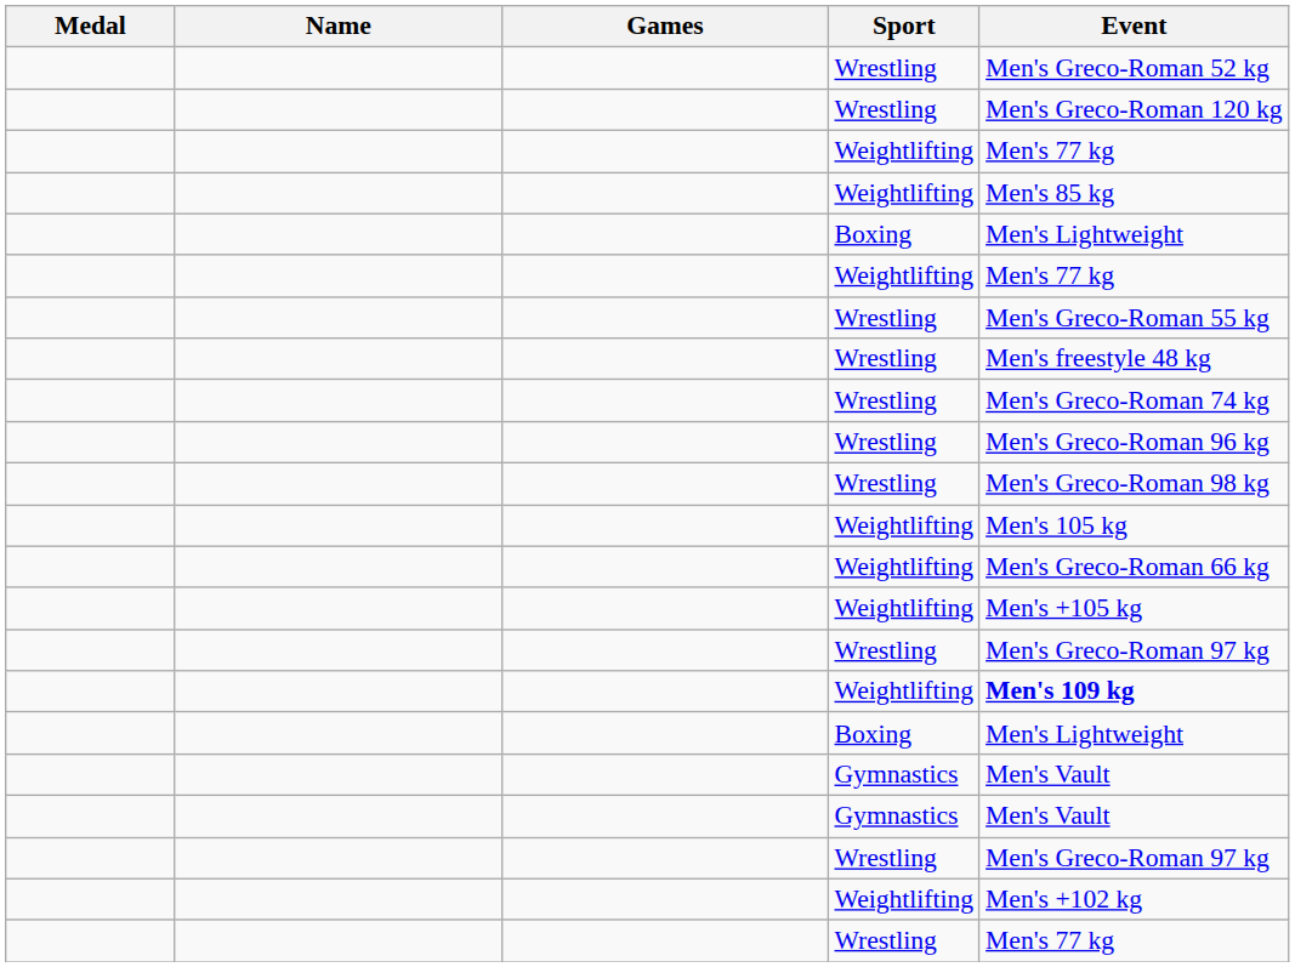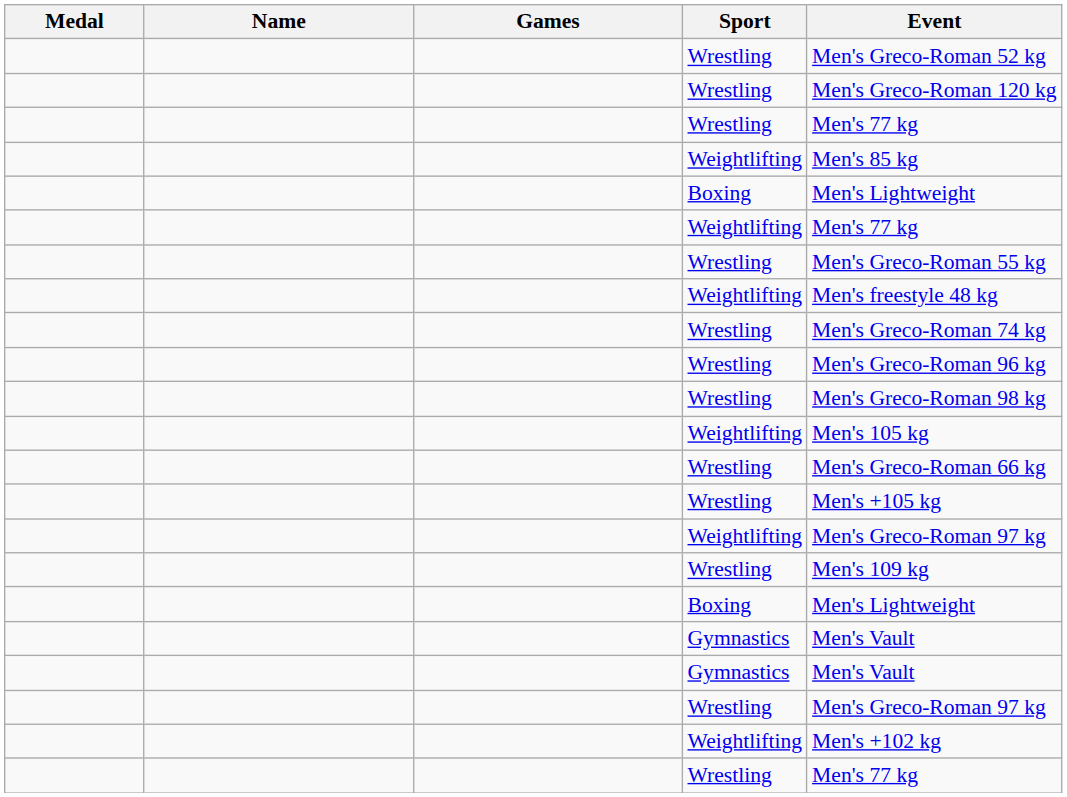row 4 | Sport: Weightlifting -> Wrestling
row 9 | Sport: Wrestling -> Weightlifting
row 14 | Sport: Weightlifting -> Wrestling
row 15 | Sport: Weightlifting -> Wrestling
row 16 | Sport: Wrestling -> Weightlifting
row 17 | Sport: Weightlifting -> Wrestling
row 17 | Event: bold -> normal
